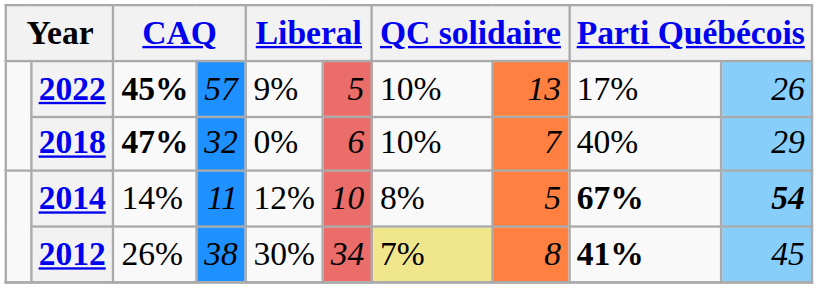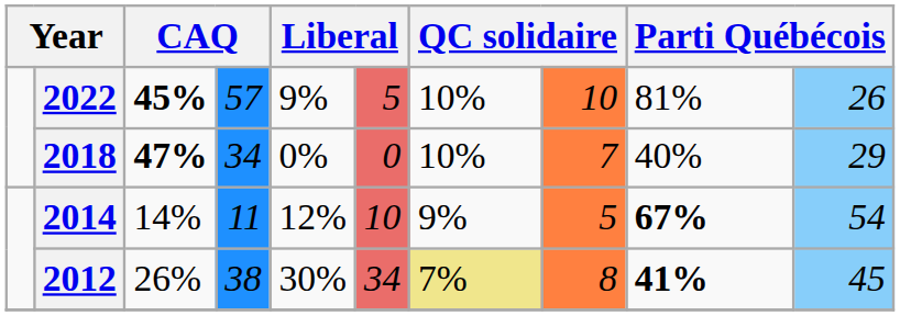2022 | column 8: 13 -> 10
2022 | column 9: 17% -> 81%
2018 | column 4: 32 -> 34
2018 | column 6: 6 -> 0
2014 | column 7: 8% -> 9%
2014 | column 10: bold -> normal
